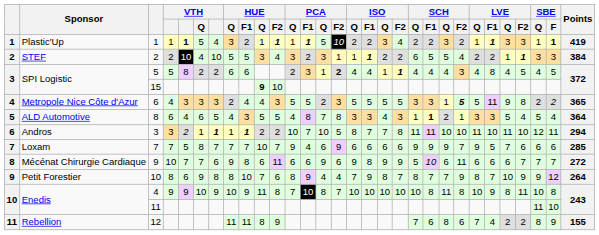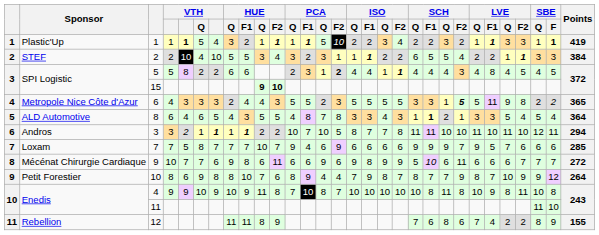15 | HUE / F2: normal -> bold
